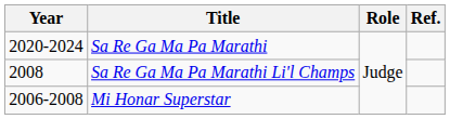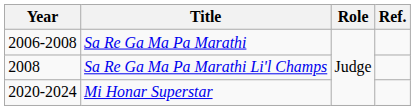Sa Re Ga Ma Pa Marathi | Year: 2020-2024 -> 2006-2008
Mi Honar Superstar | Year: 2006-2008 -> 2020-2024
